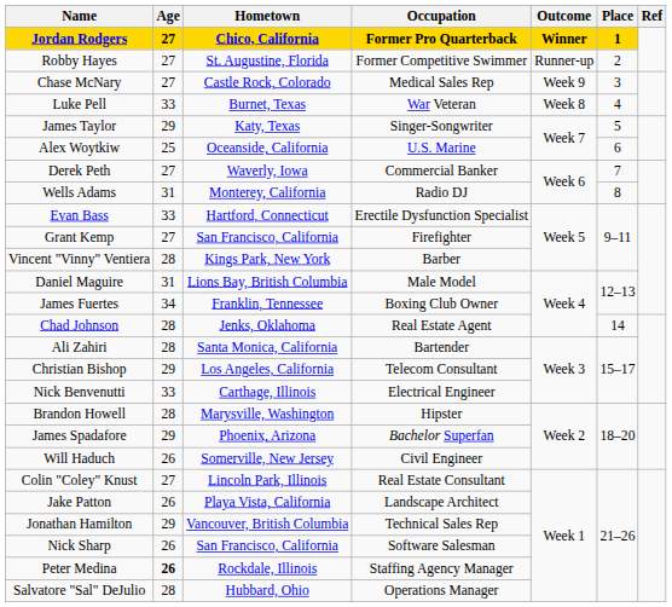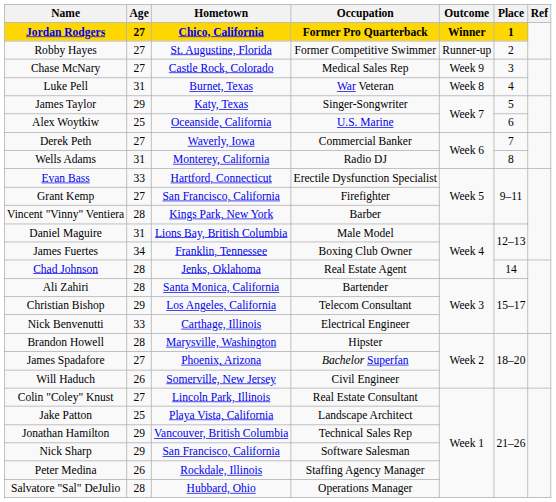Luke Pell | Age: 33 -> 31
James Spadafore | Age: 29 -> 27
Jake Patton | Age: 26 -> 25
Nick Sharp | Age: 26 -> 29
Peter Medina | Age: bold -> normal
